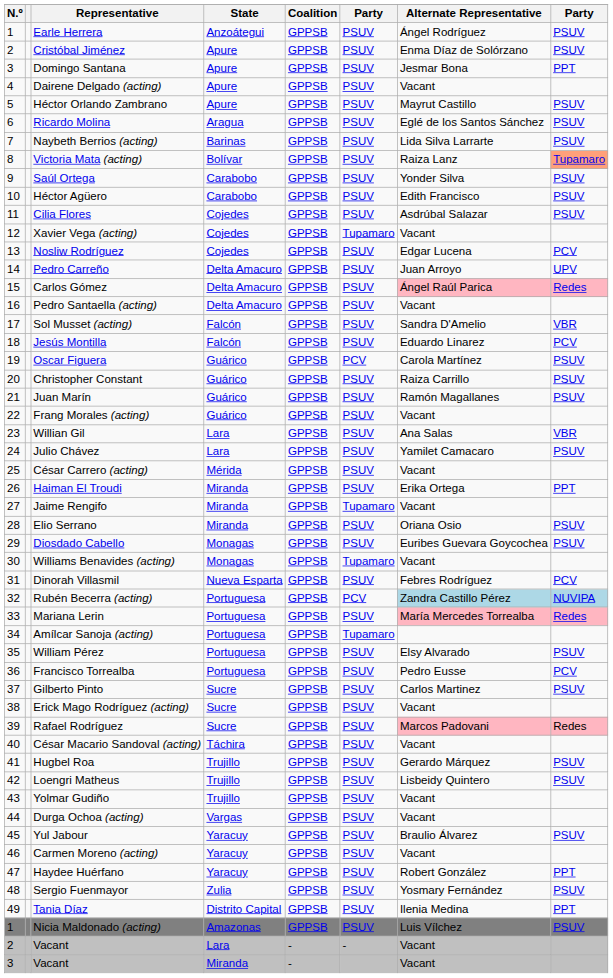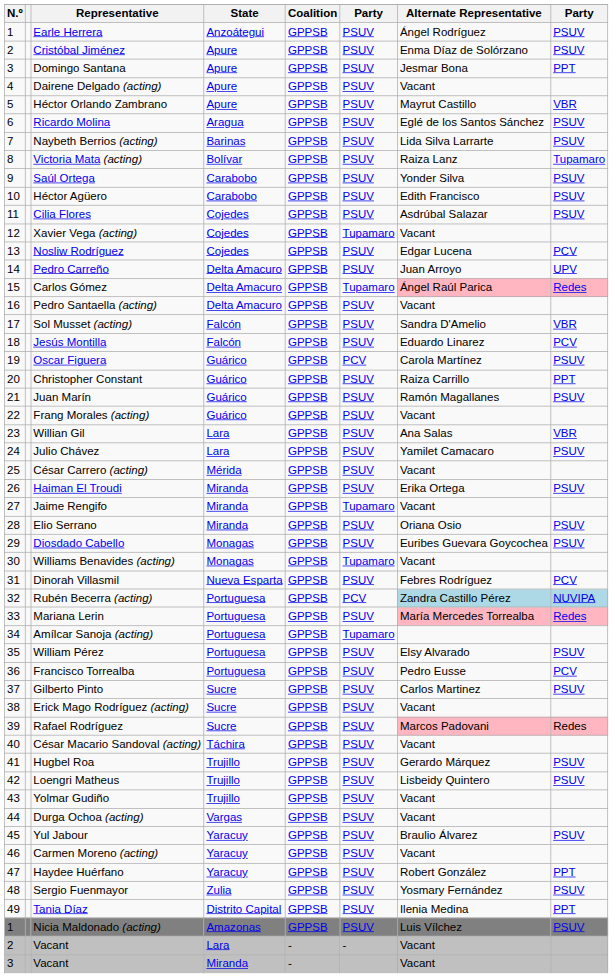Héctor Orlando Zambrano | column 8: PSUV -> VBR
Victoria Mata (acting) | column 8: lightsalmon background -> no background
Carlos Gómez | column 6: PSUV -> Tupamaro
Christopher Constant | column 8: PSUV -> PPT
Haiman El Troudi | column 8: PPT -> PSUV
